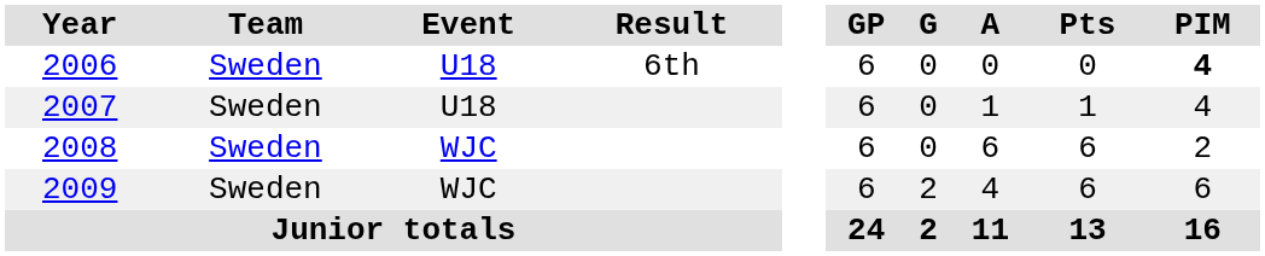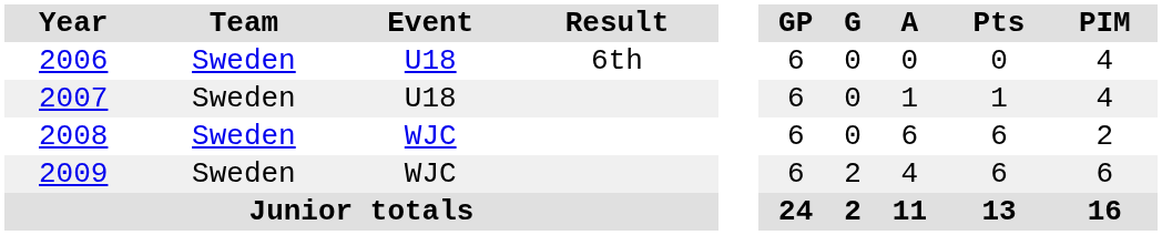2006 | PIM: bold -> normal
